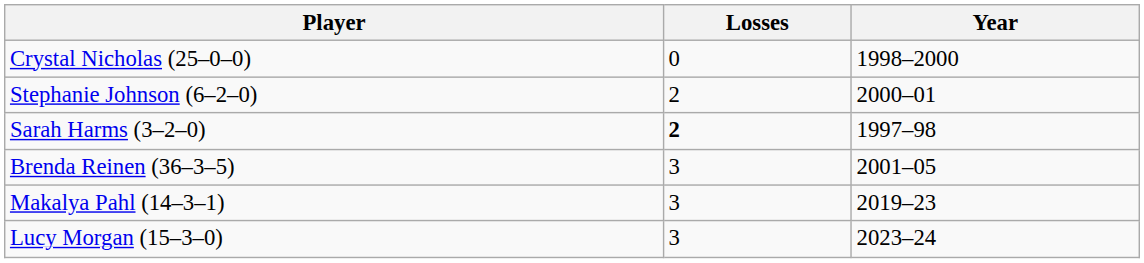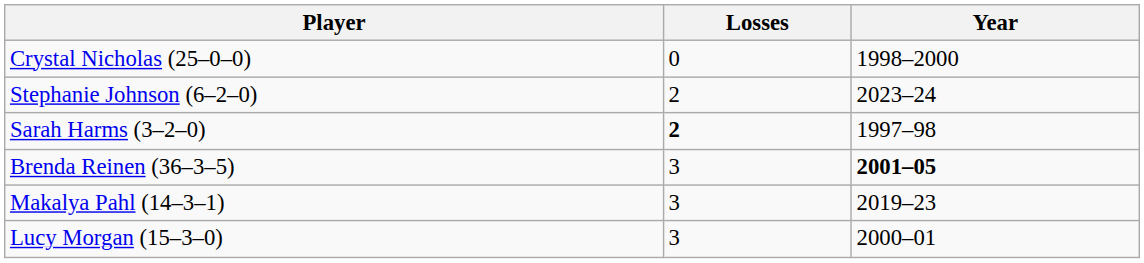Stephanie Johnson (6–2–0) | Year: 2000–01 -> 2023–24
Brenda Reinen (36–3–5) | Year: normal -> bold
Lucy Morgan (15–3–0) | Year: 2023–24 -> 2000–01
